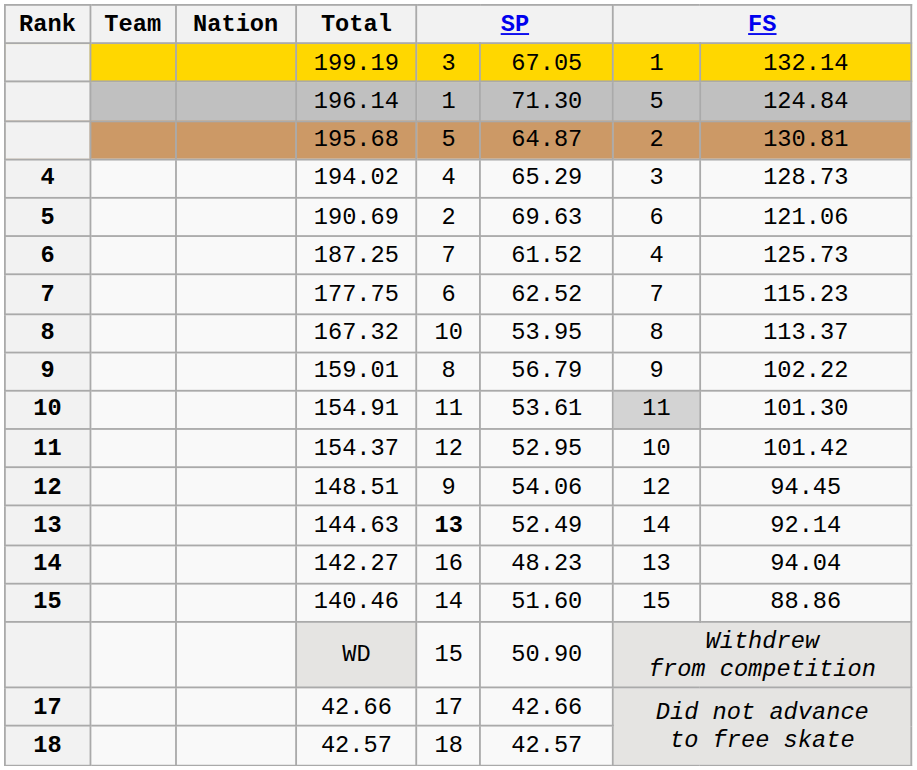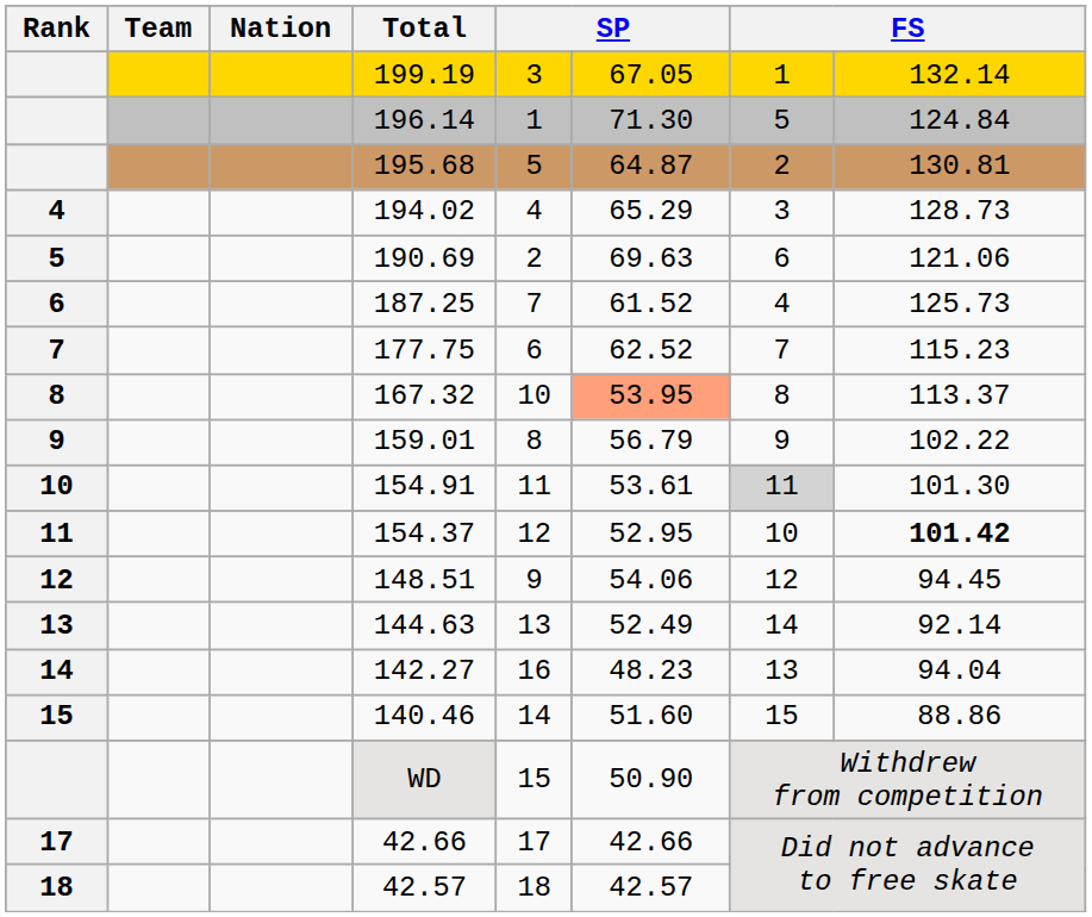167.32 | column 6: no background -> lightsalmon background
154.37 | column 8: normal -> bold
144.63 | column 5: bold -> normal
